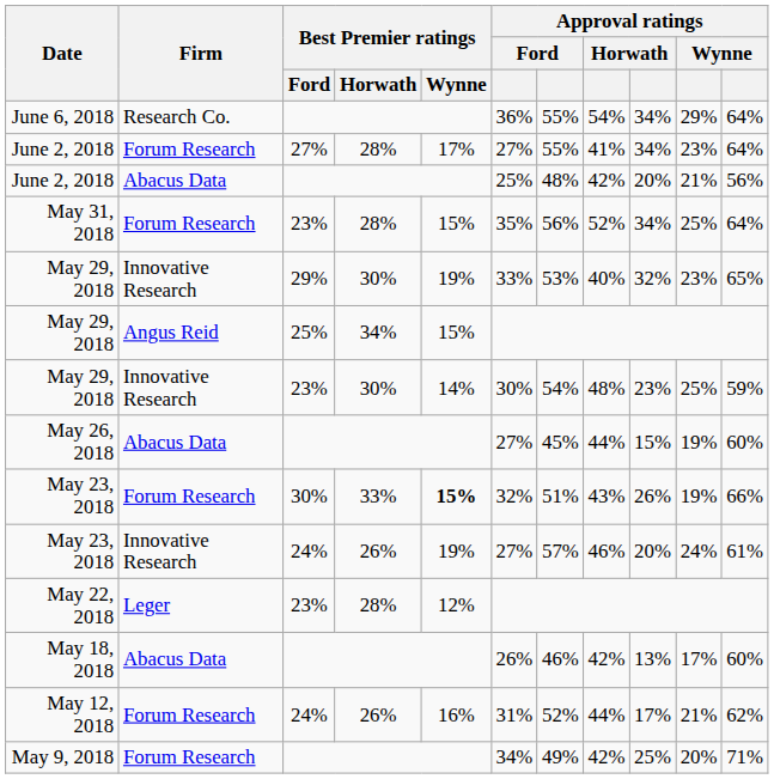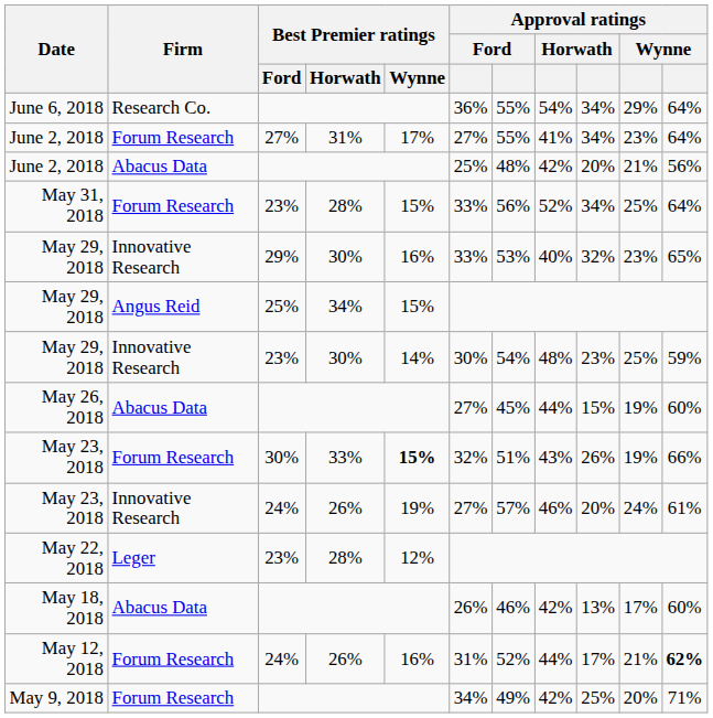June 2, 2018 / 27% | Best Premier ratings / Horwath: 28% -> 31%
May 31, 2018 | column 6: 35% -> 33%
May 29, 2018 / 29% | Best Premier ratings / Wynne: 19% -> 16%
May 12, 2018 | column 11: normal -> bold
